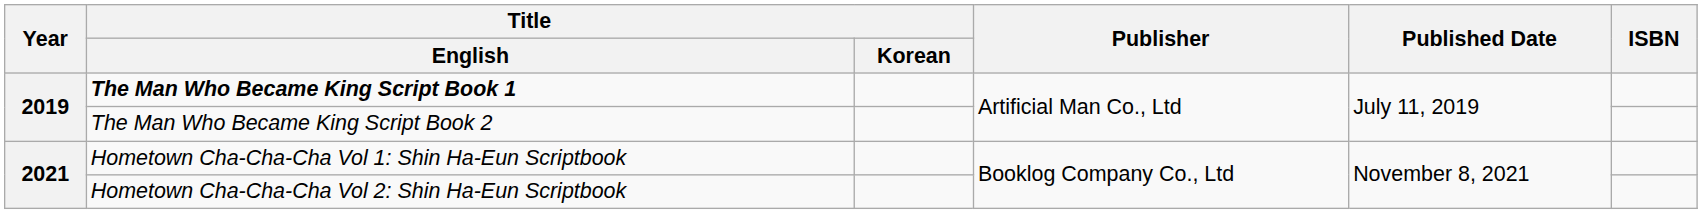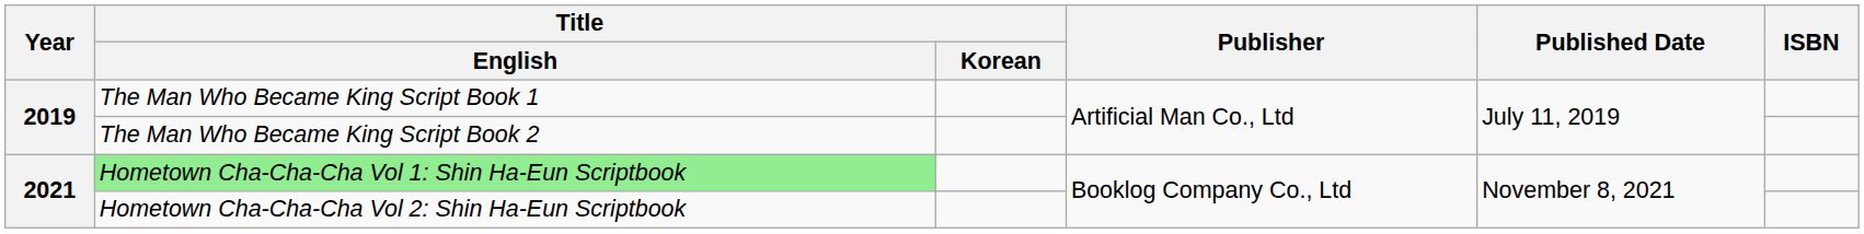The Man Who Became King Script Book 1 | Title / English: bold -> normal
Hometown Cha-Cha-Cha Vol 1: Shin Ha-Eun Scriptbook | Title / English: no background -> lightgreen background
